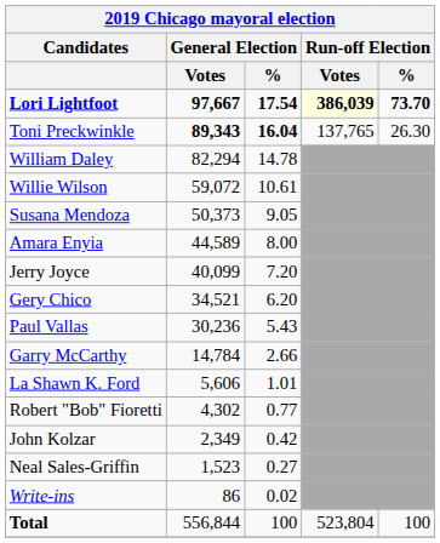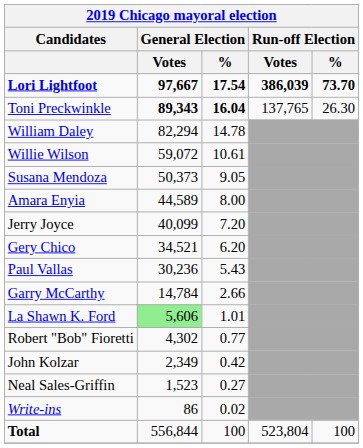Lori Lightfoot | Run-off Election / Votes: lightyellow background -> no background
La Shawn K. Ford | General Election / Votes: no background -> lightgreen background
